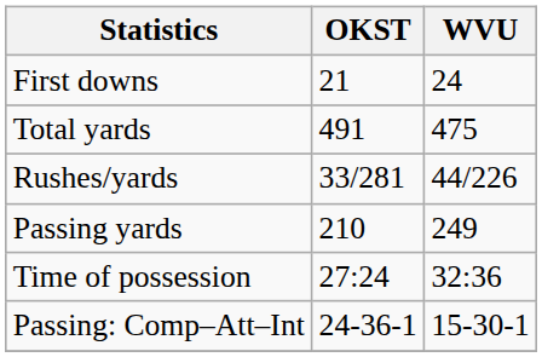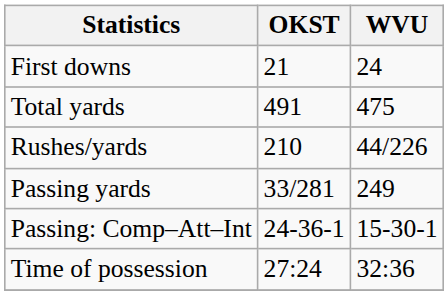Rushes/yards | OKST: 33/281 -> 210
Passing yards | OKST: 210 -> 33/281
rows swapped: Passing: Comp–Att–Int <-> Time of possession
